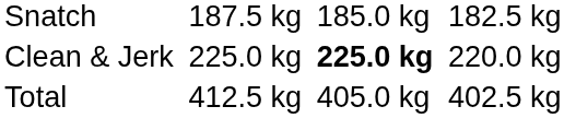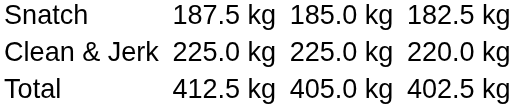Clean & Jerk | column 3: bold -> normal
